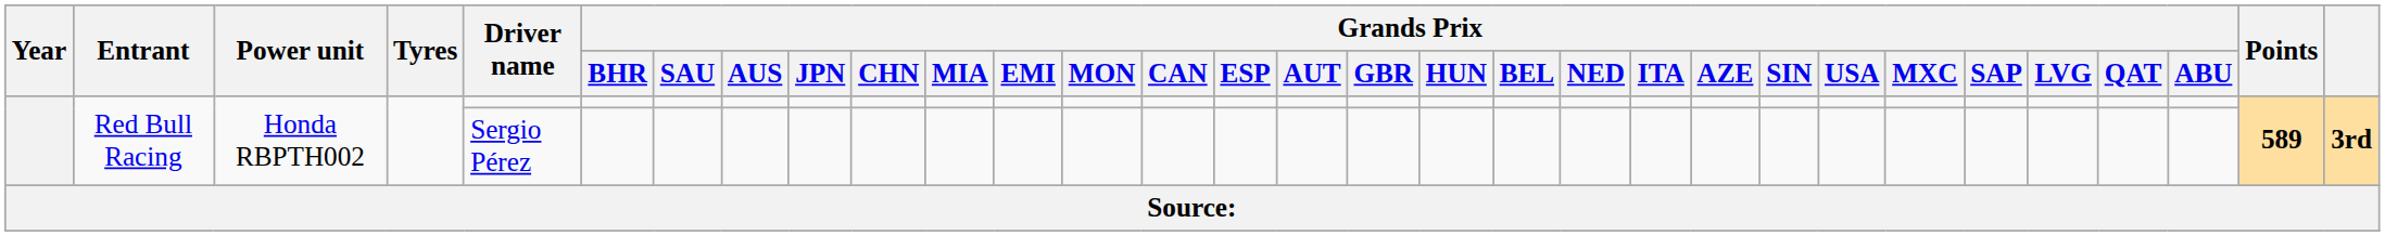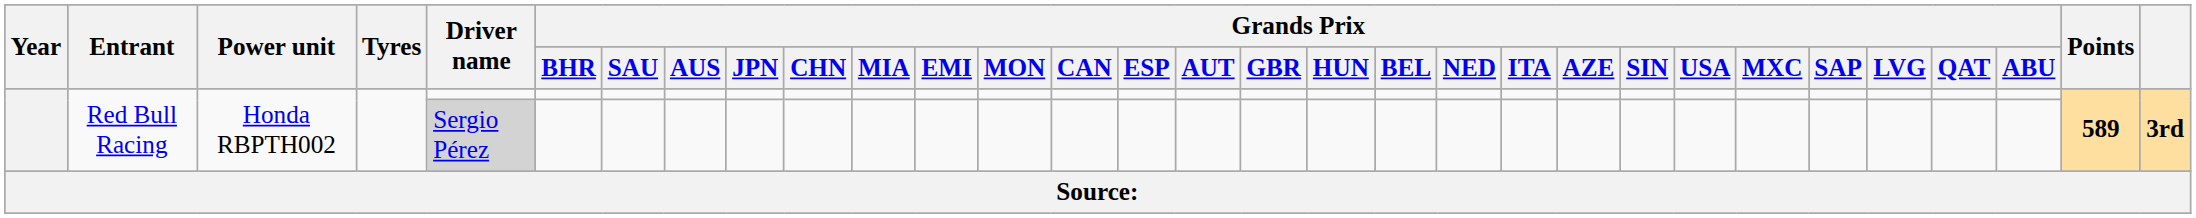row 4 | Driver name: no background -> lightgrey background
